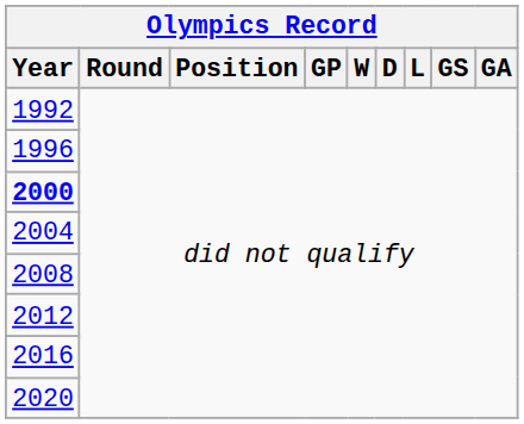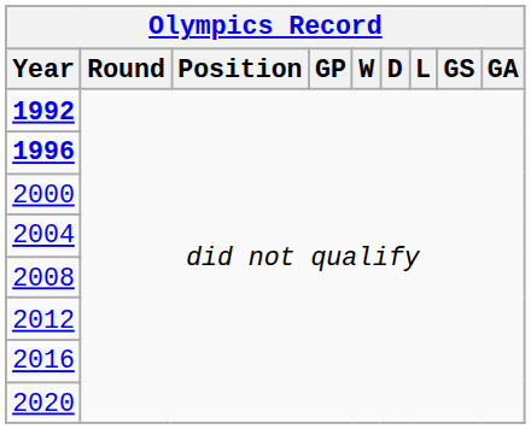1992 | Year: normal -> bold
1996 | Year: normal -> bold
2000 | Year: bold -> normal
